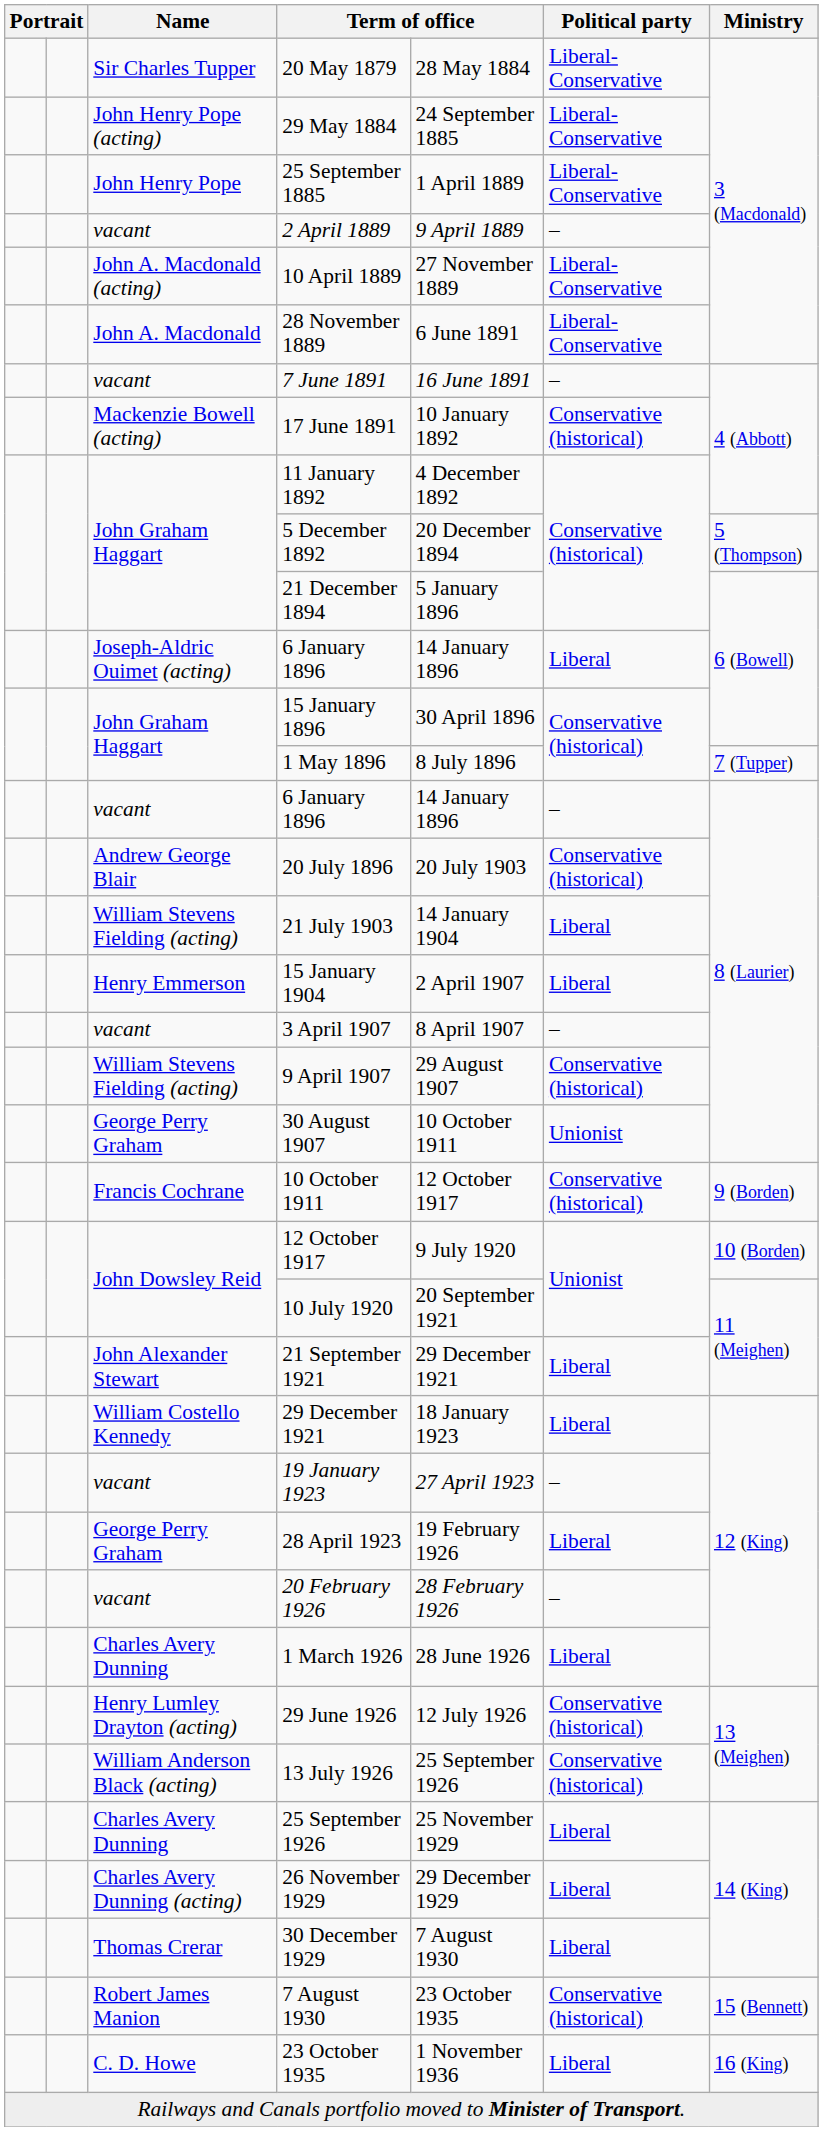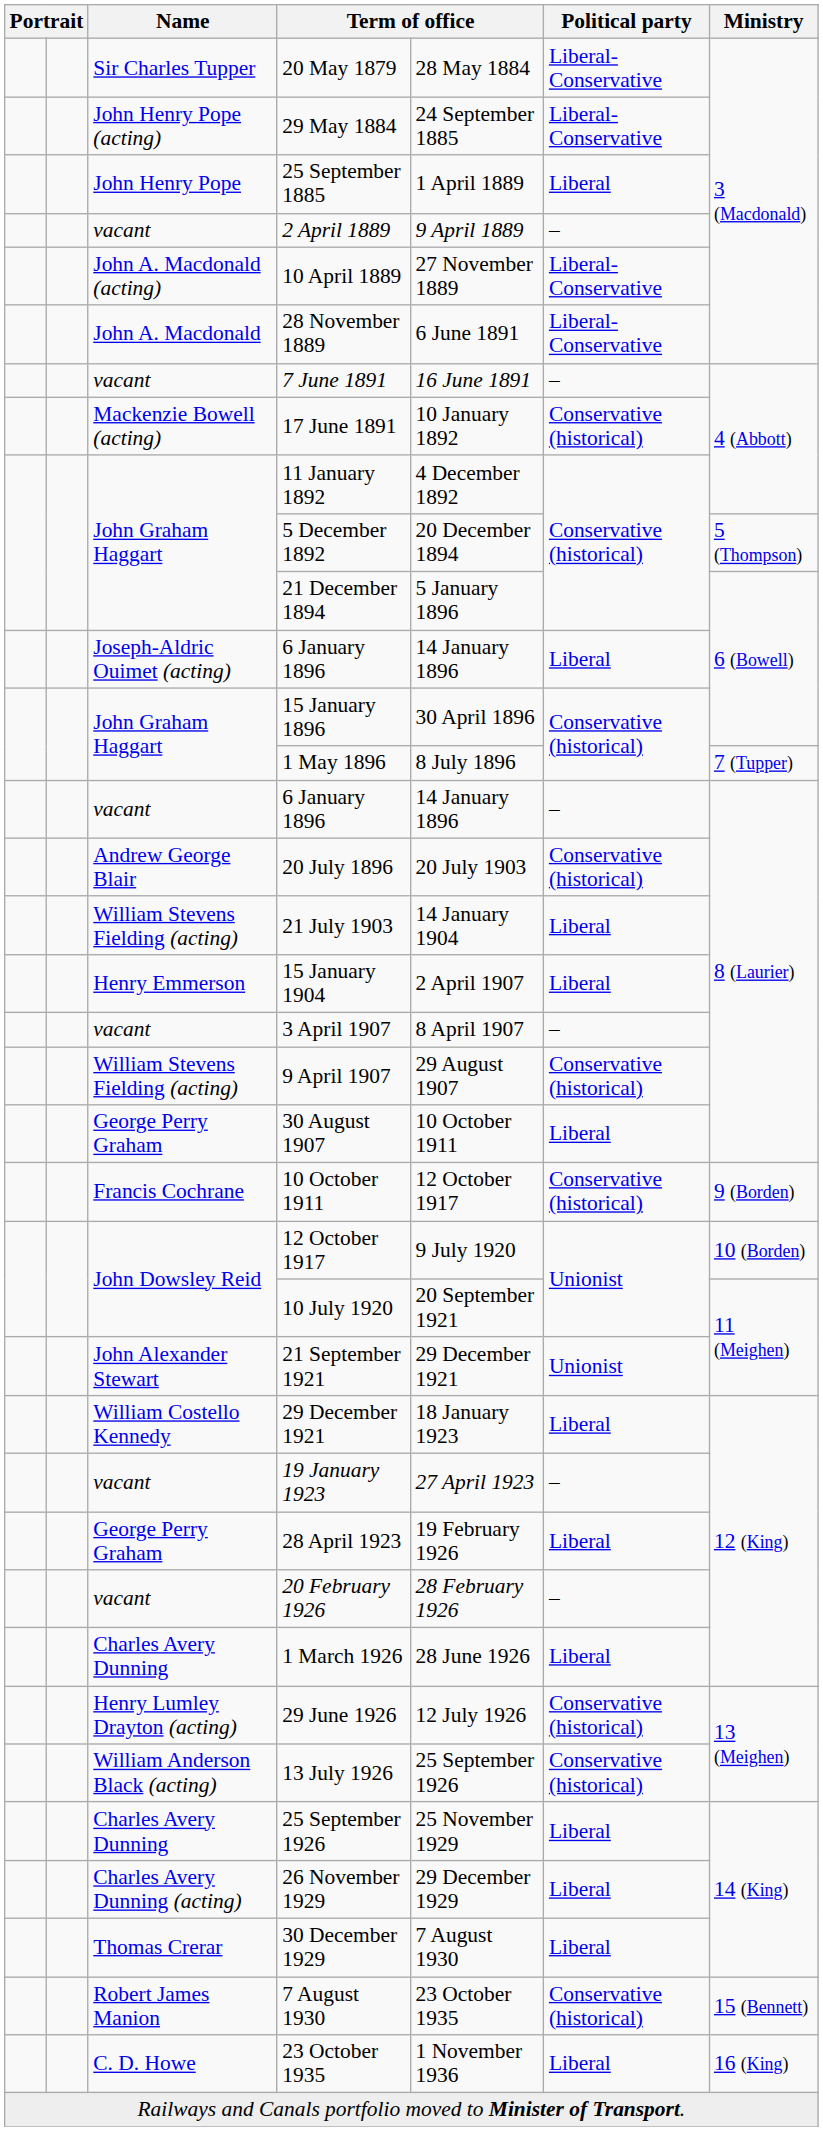25 September 1885 | Political party: Liberal-Conservative -> Liberal
30 August 1907 | Political party: Unionist -> Liberal
21 September 1921 | Political party: Liberal -> Unionist
